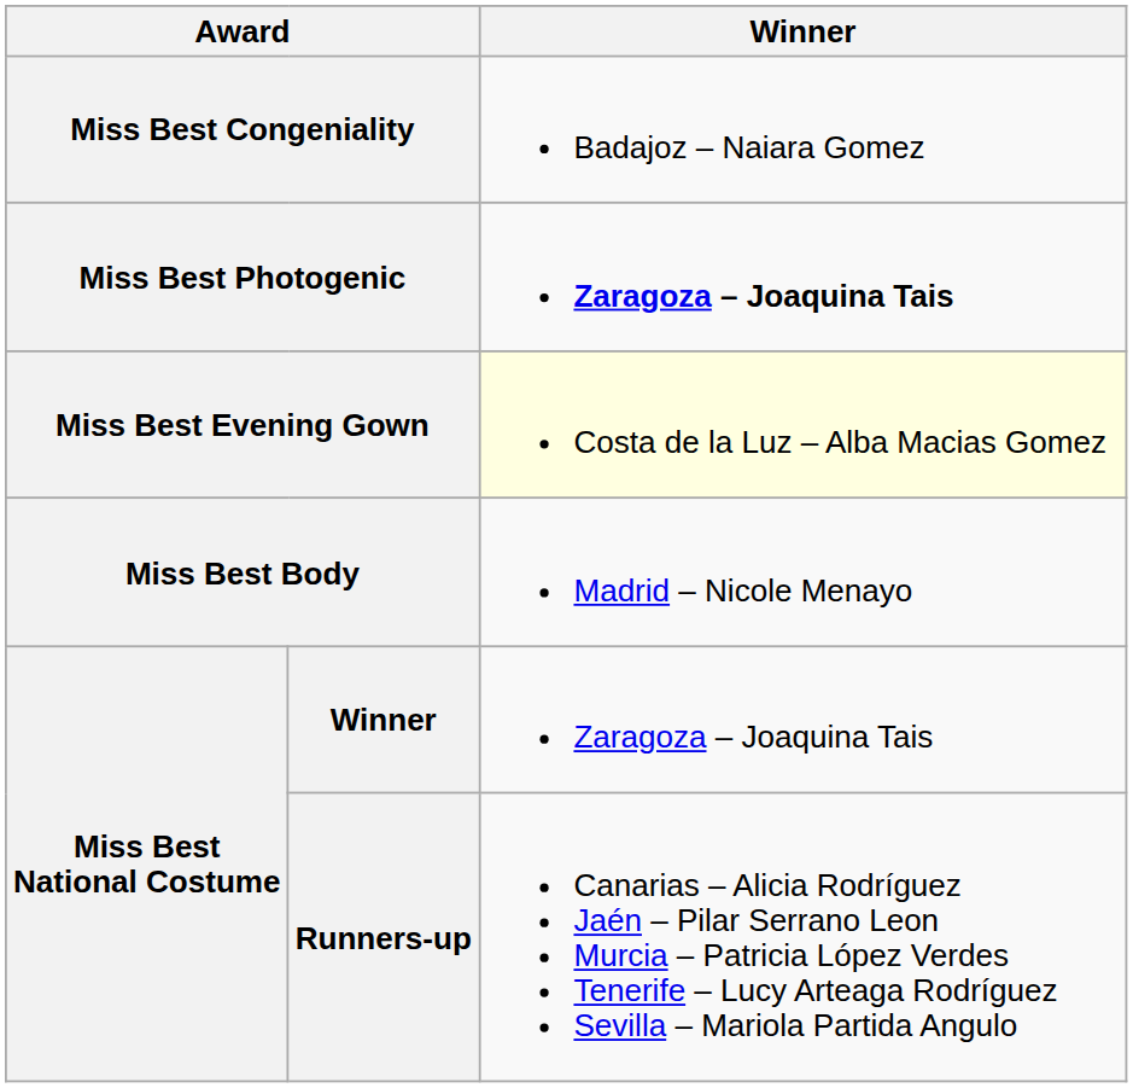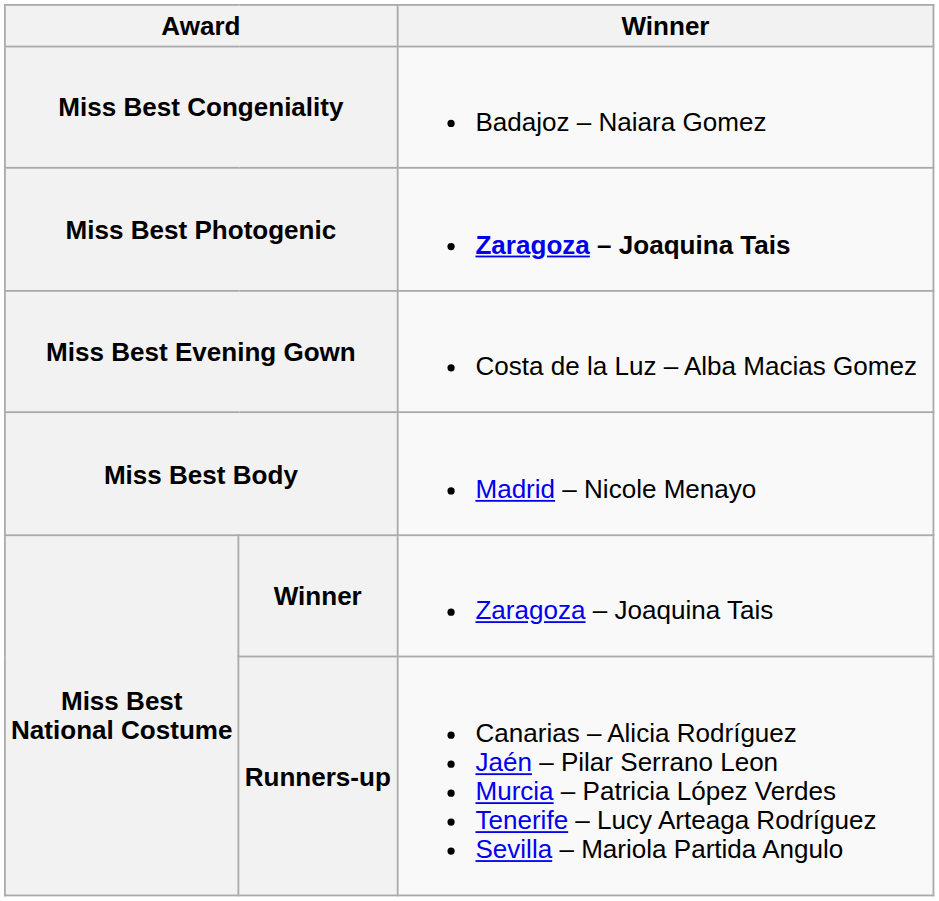Miss Best Evening Gown | Winner: lightyellow background -> no background
